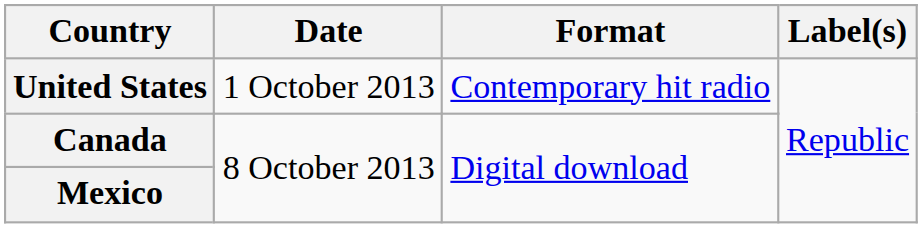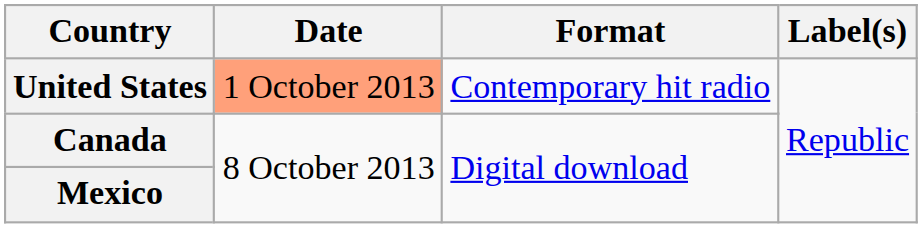1 October 2013 | Date: no background -> lightsalmon background
